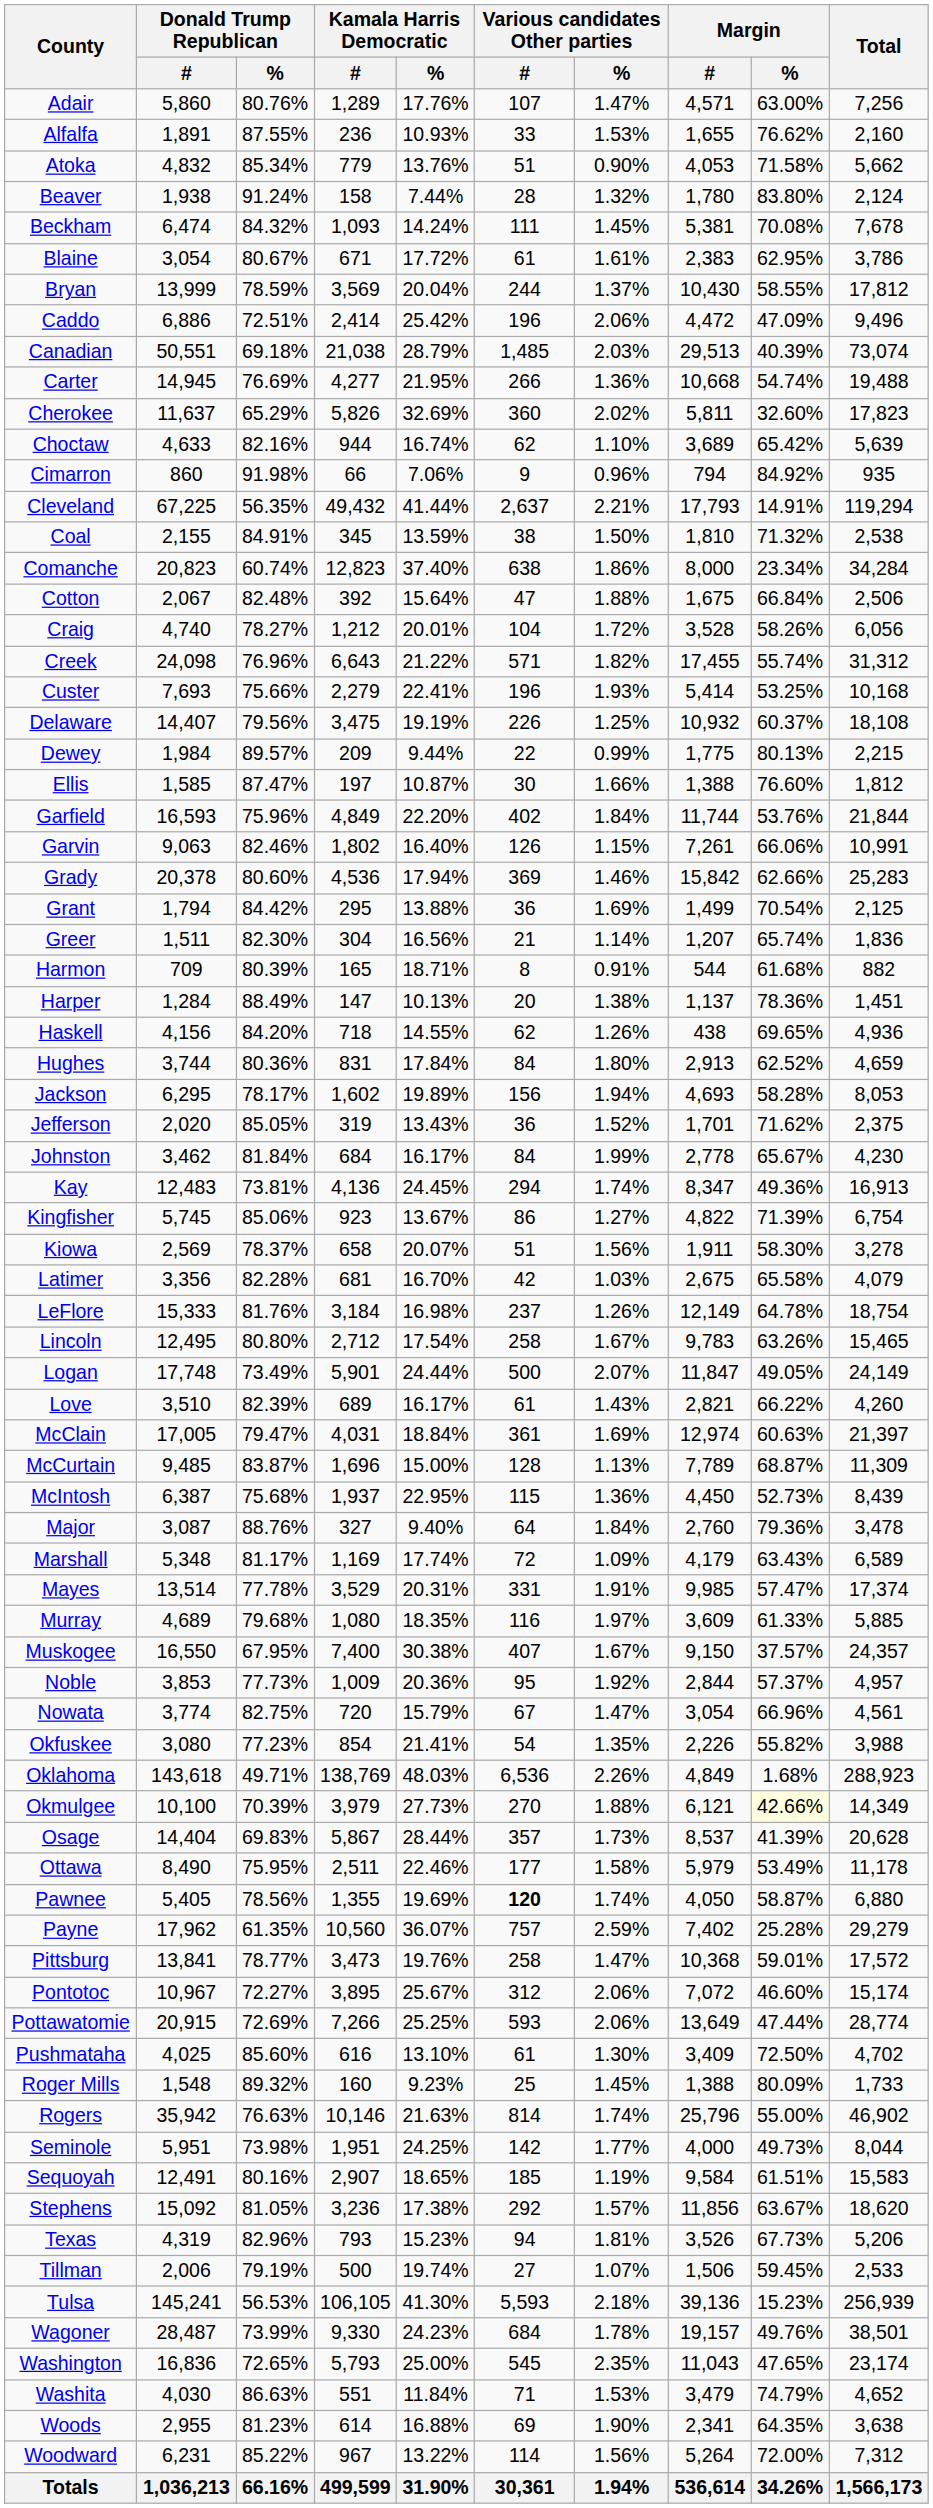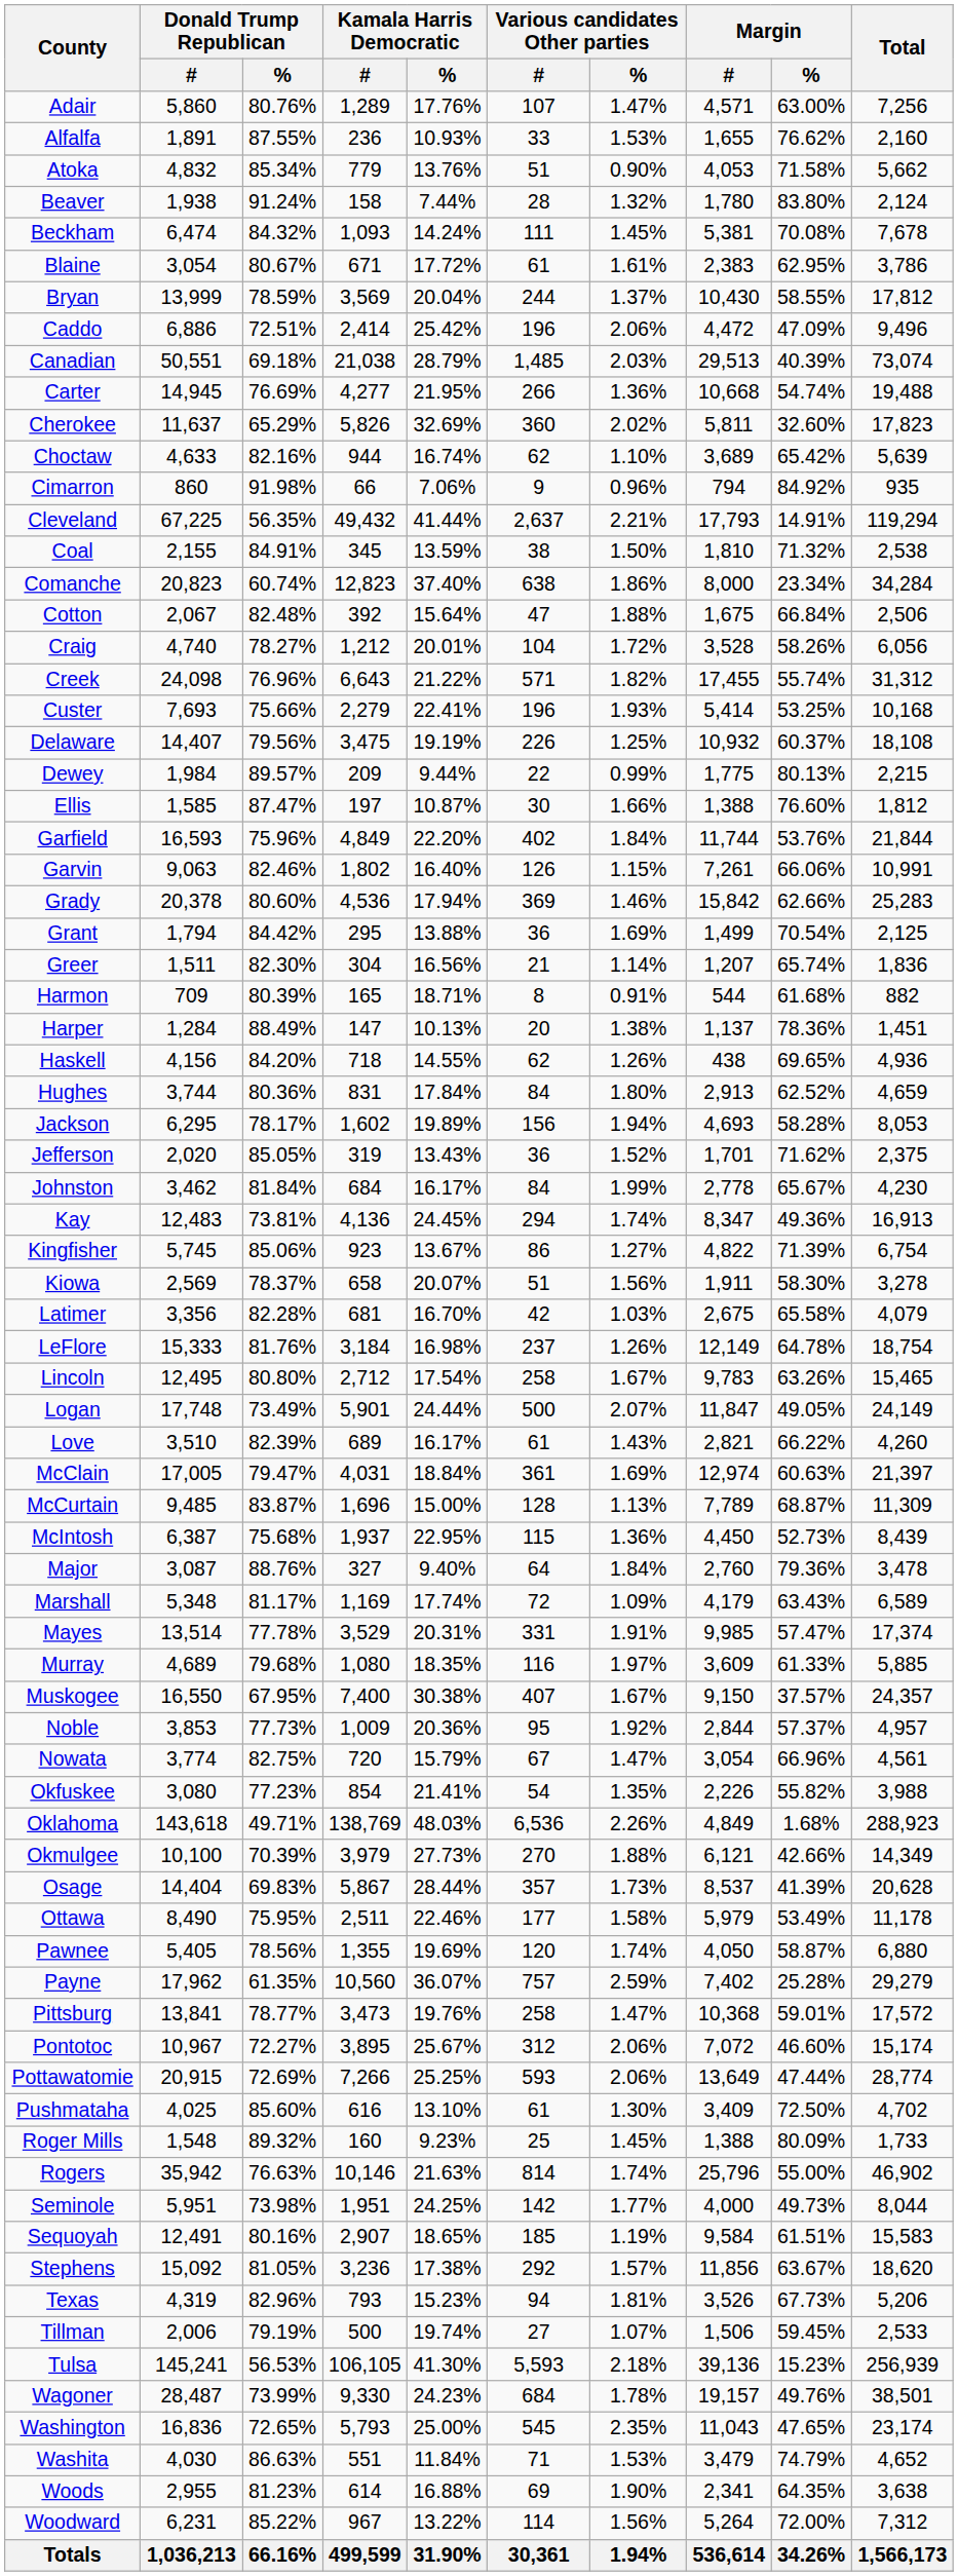Okmulgee | Margin / %: lightyellow background -> no background
Pawnee | Various candidates Other parties / #: bold -> normal
